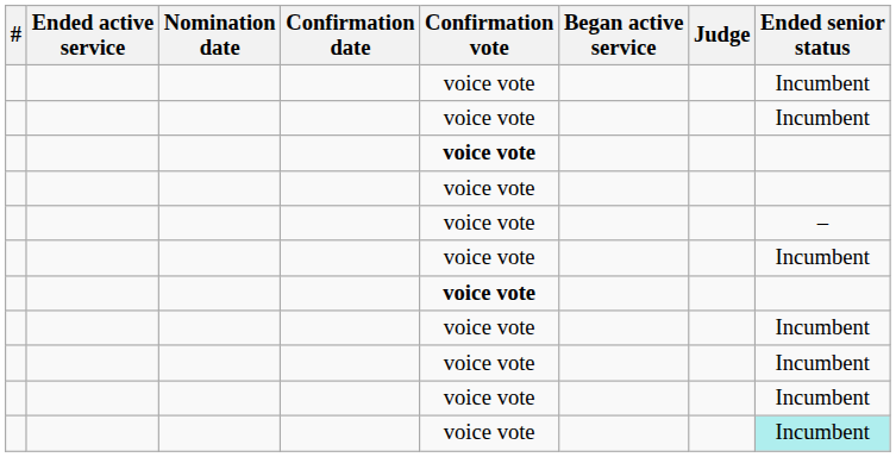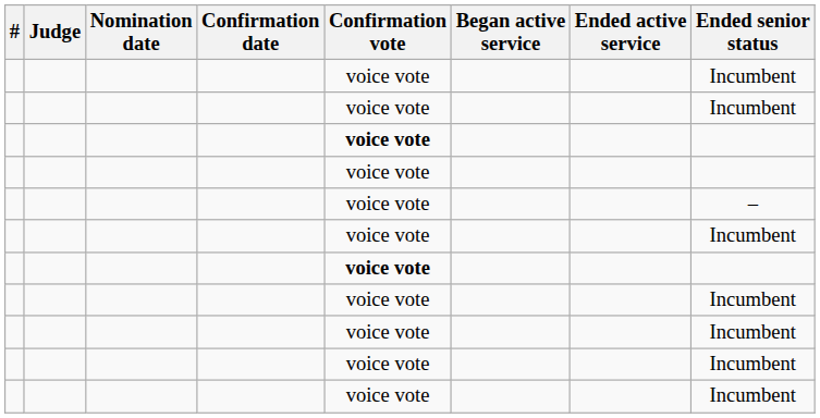columns swapped: Judge <-> Ended active service
row 12 | Ended senior status: paleturquoise background -> no background
